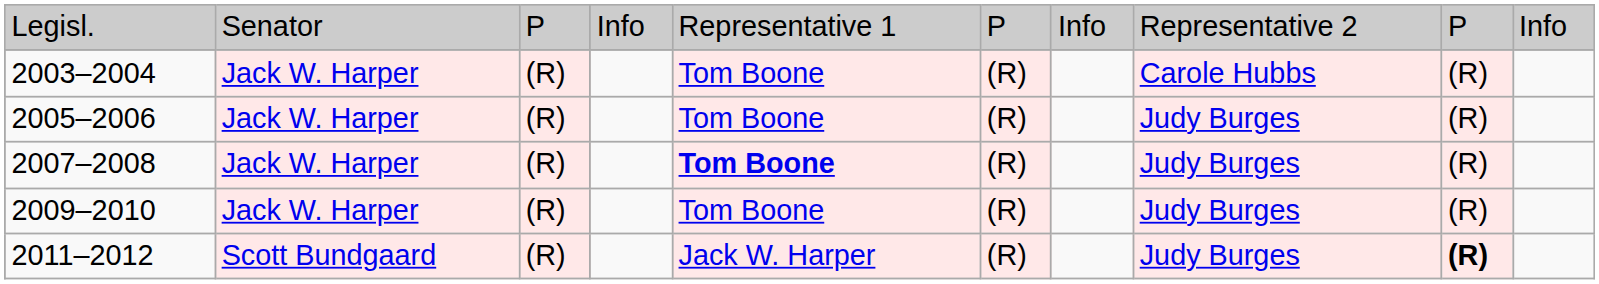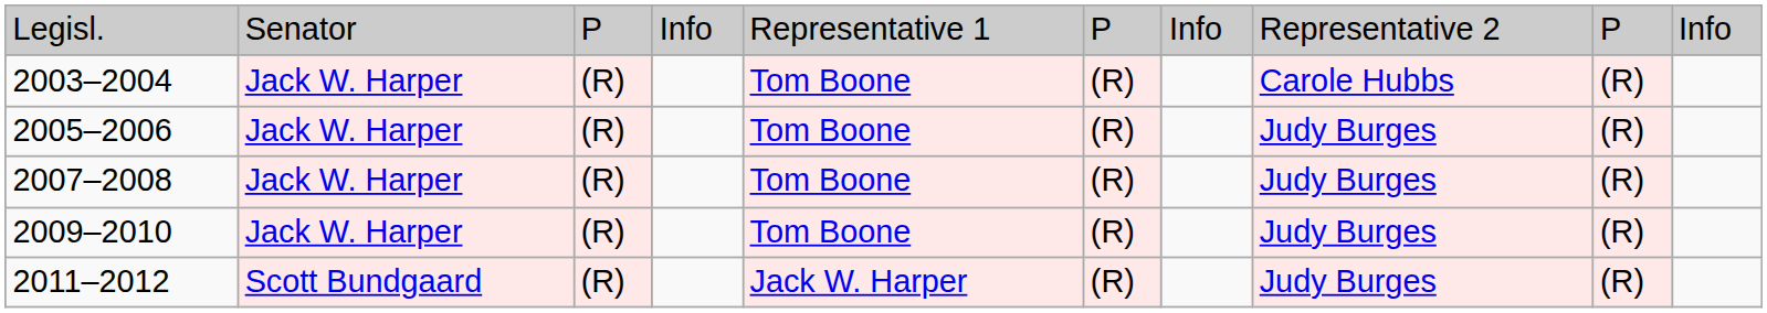2007–2008 | column 5: bold -> normal
2011–2012 | column 9: bold -> normal
